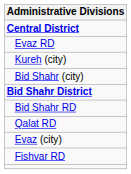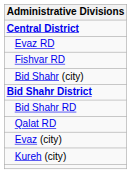row 4 | column 1: Kureh (city) -> Fishvar RD
row 10 | column 1: Fishvar RD -> Kureh (city)
